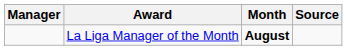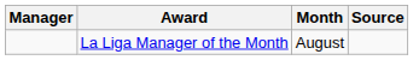La Liga Manager of the Month | Month: bold -> normal
